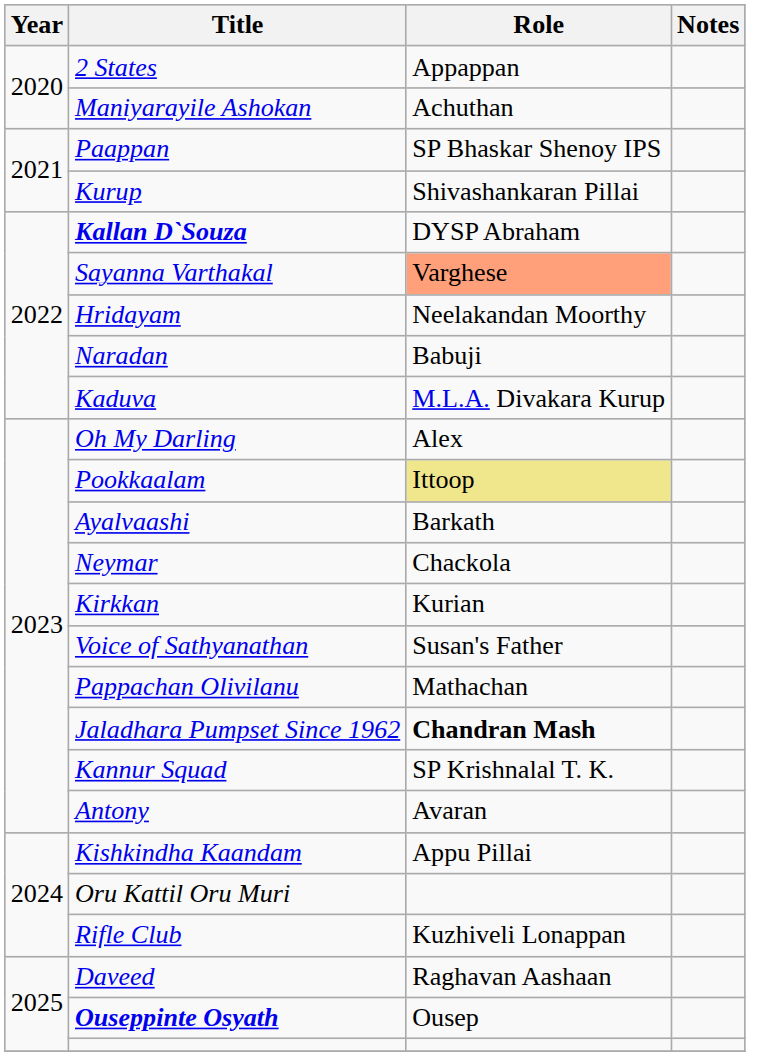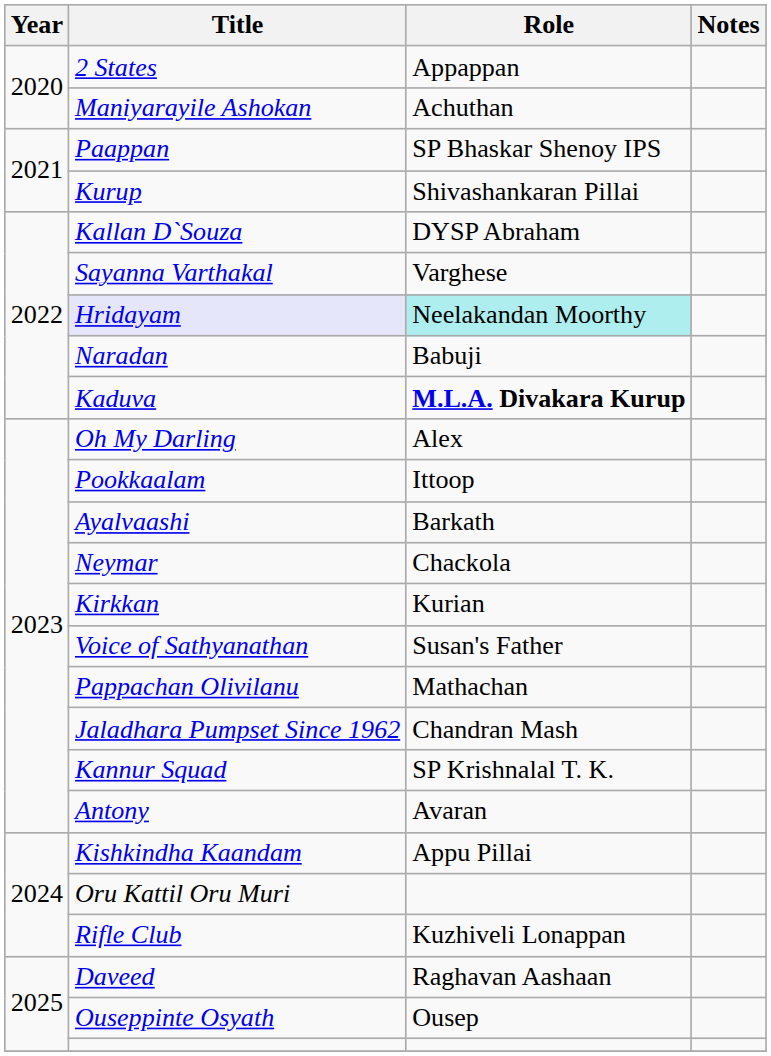Kallan D`Souza | Title: bold -> normal
Sayanna Varthakal | Role: lightsalmon background -> no background
Hridayam | Title: no background -> lavender background
Hridayam | Role: no background -> paleturquoise background
Kaduva | Role: normal -> bold
Pookkaalam | Role: khaki background -> no background
Jaladhara Pumpset Since 1962 | Role: bold -> normal
Ouseppinte Osyath | Title: bold -> normal
